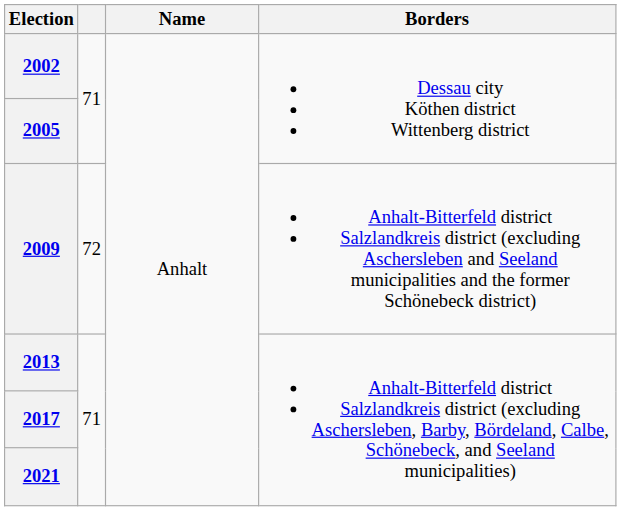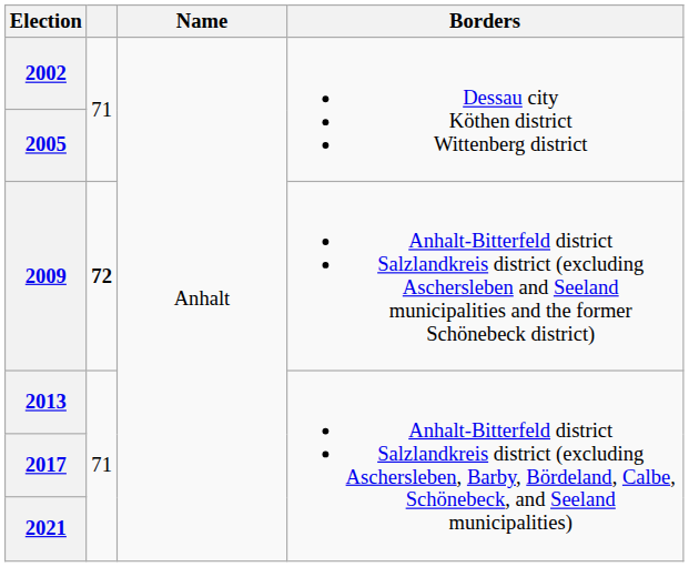2009 | column 2: normal -> bold
